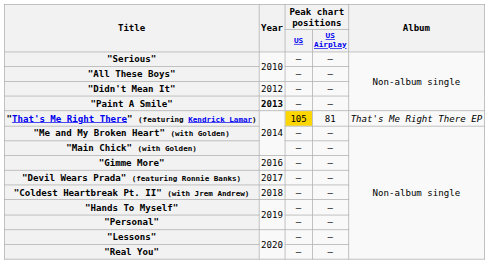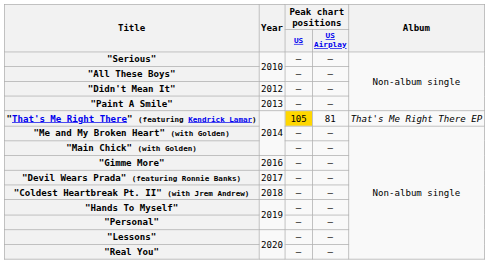"Paint A Smile" | Year: bold -> normal
